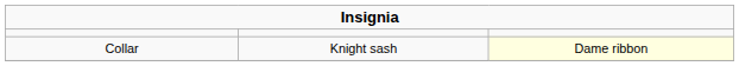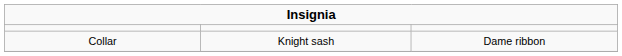Collar | column 3: lightyellow background -> no background
